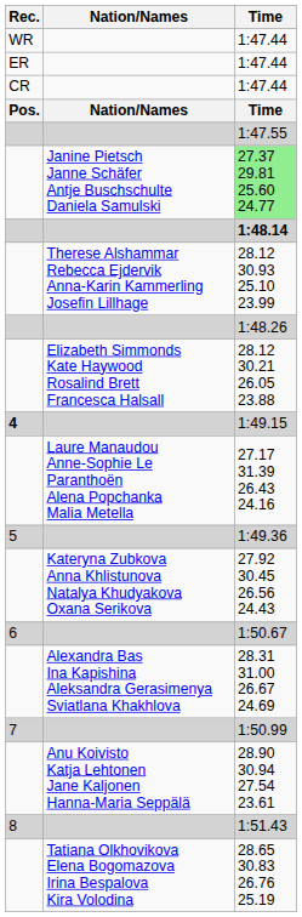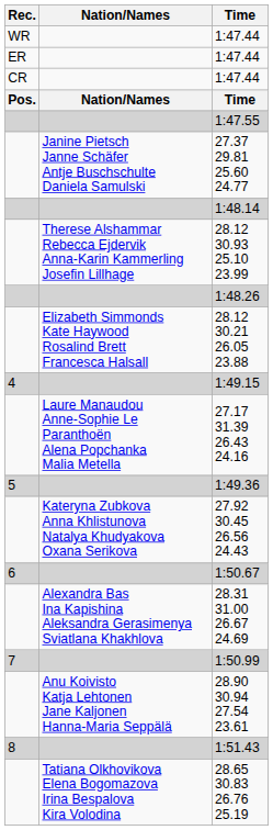27.37 29.81 25.60 24.77 | Time: lightgreen background -> no background
1:48.14 | Time: bold -> normal
1:49.15 | Rec.: bold -> normal
